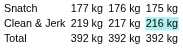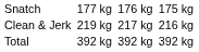Clean & Jerk | column 4: paleturquoise background -> no background
